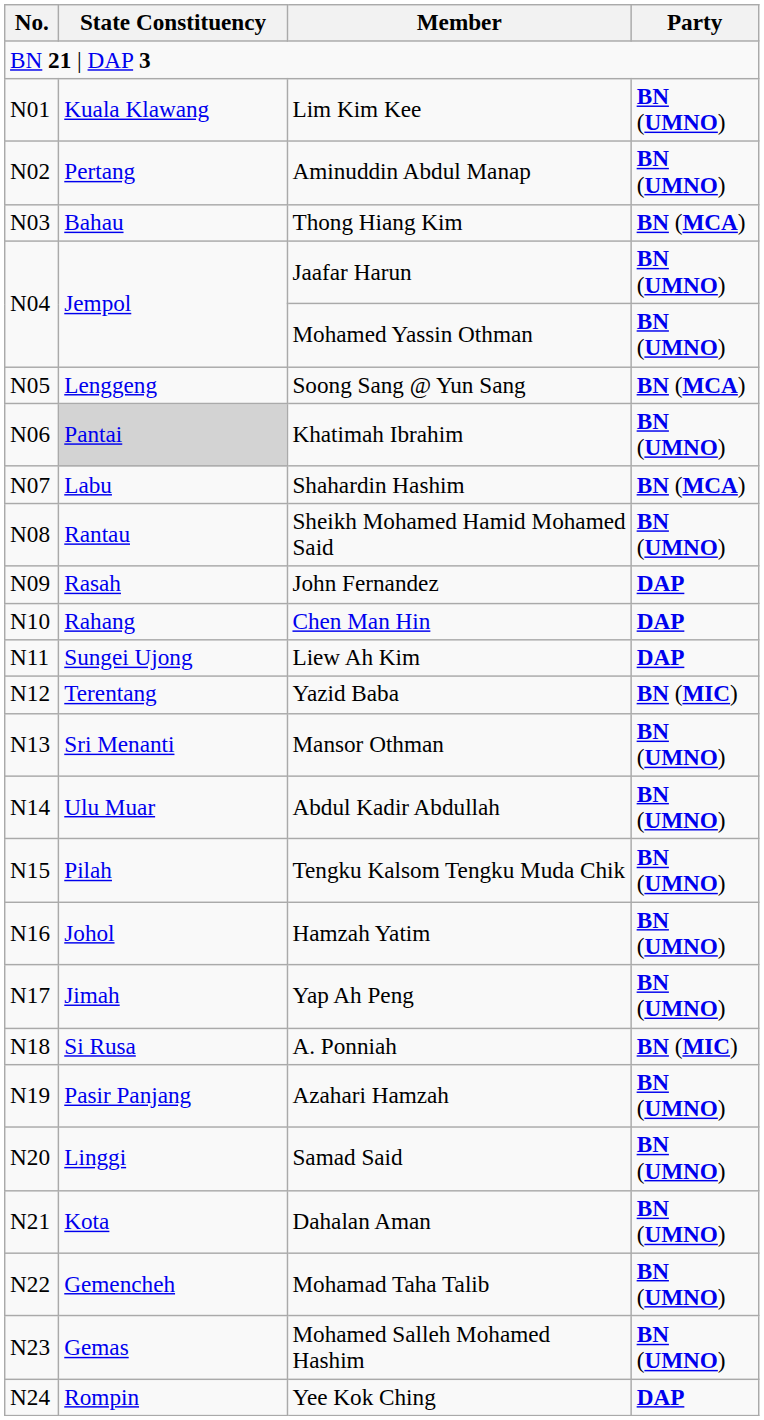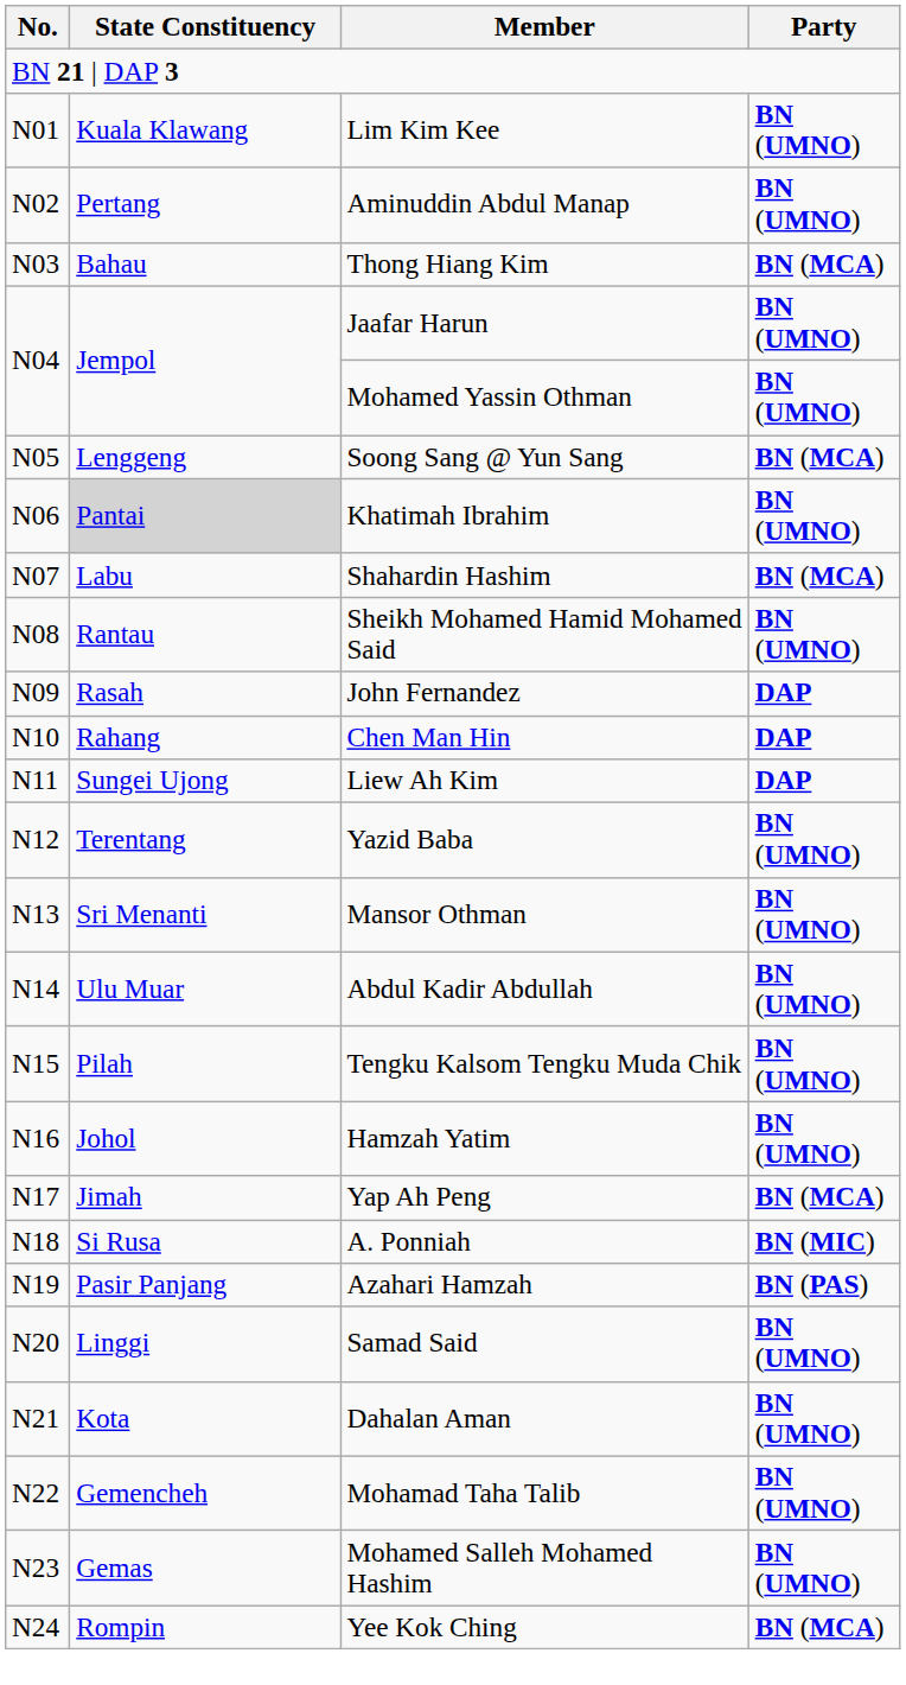Yazid Baba | Party: BN (MIC) -> BN (UMNO)
Yap Ah Peng | Party: BN (UMNO) -> BN (MCA)
Azahari Hamzah | Party: BN (UMNO) -> BN (PAS)
Yee Kok Ching | Party: DAP -> BN (MCA)
